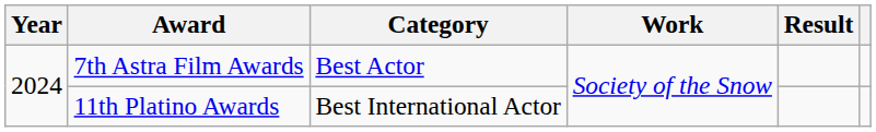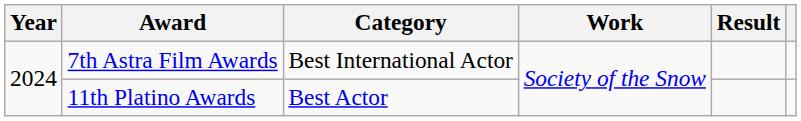7th Astra Film Awards | Category: Best Actor -> Best International Actor
11th Platino Awards | Category: Best International Actor -> Best Actor
